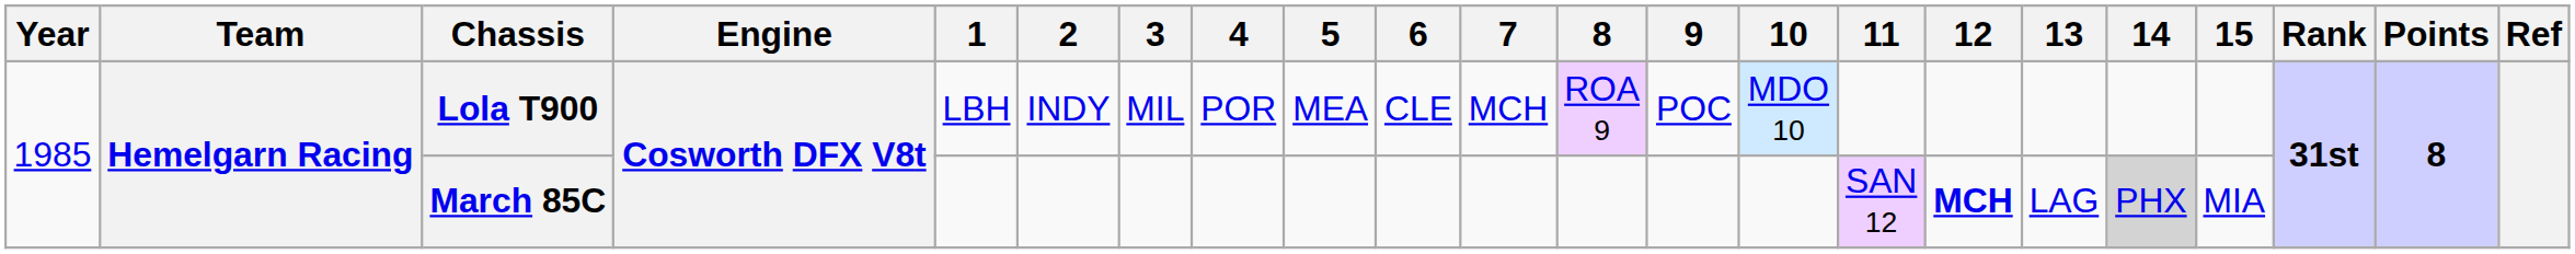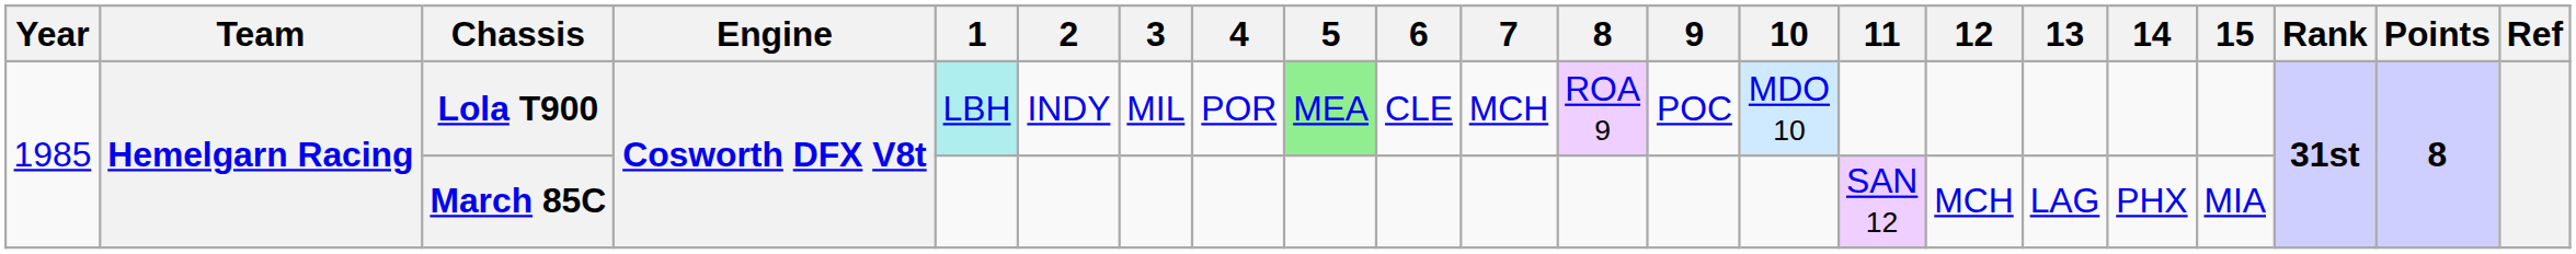Lola T900 | 1: no background -> paleturquoise background
Lola T900 | 5: no background -> lightgreen background
March 85C | 12: bold -> normal
March 85C | 14: lightgrey background -> no background
